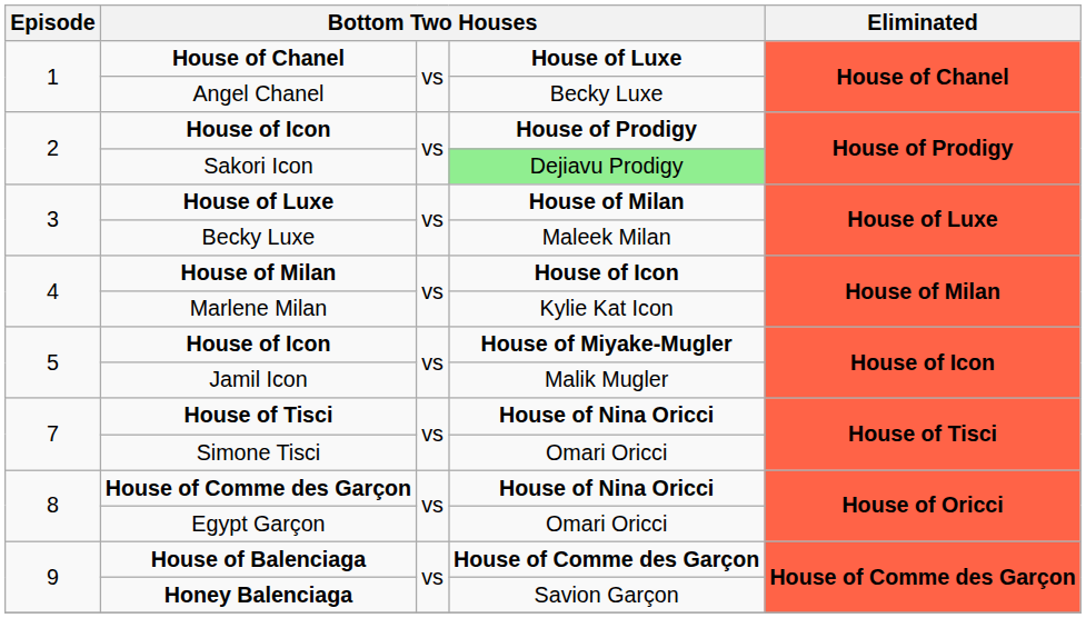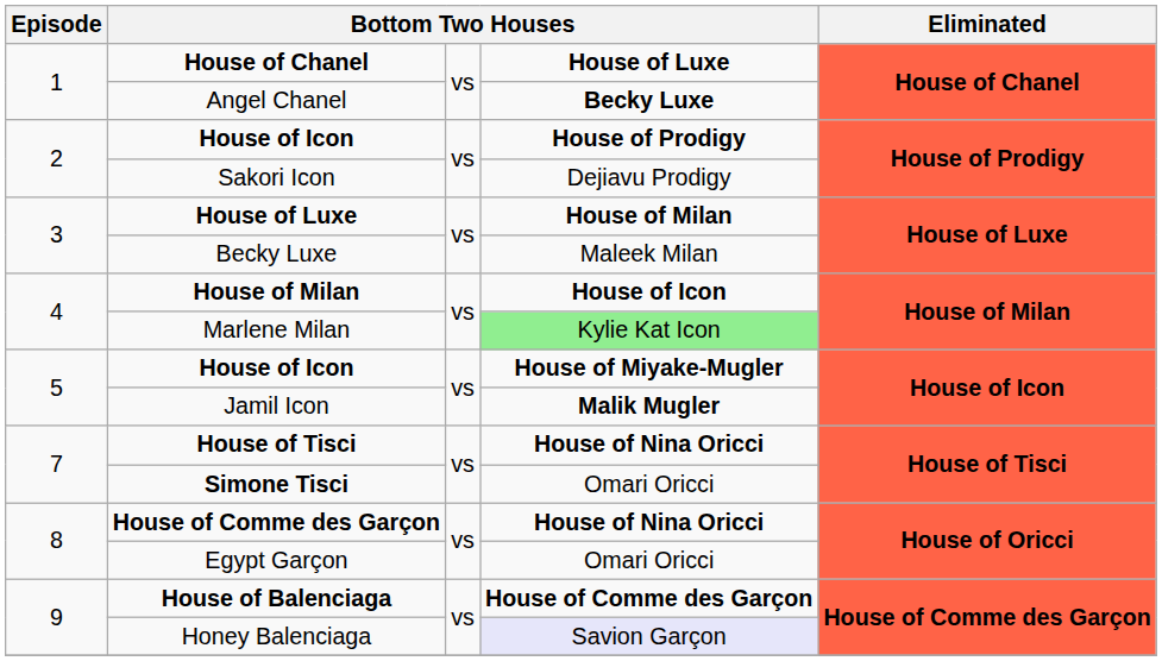Angel Chanel | column 4: normal -> bold
Sakori Icon | column 4: lightgreen background -> no background
Marlene Milan | column 4: no background -> lightgreen background
Jamil Icon | column 4: normal -> bold
Simone Tisci | column 2: normal -> bold
Honey Balenciaga | column 2: bold -> normal
Honey Balenciaga | column 4: no background -> lavender background
